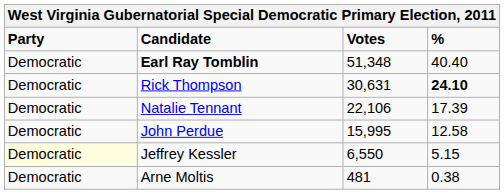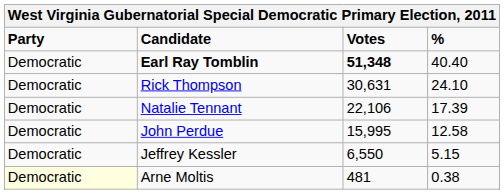Earl Ray Tomblin | Votes: normal -> bold
Rick Thompson | %: bold -> normal
Jeffrey Kessler | Party: lightyellow background -> no background
Arne Moltis | Party: no background -> lightyellow background
